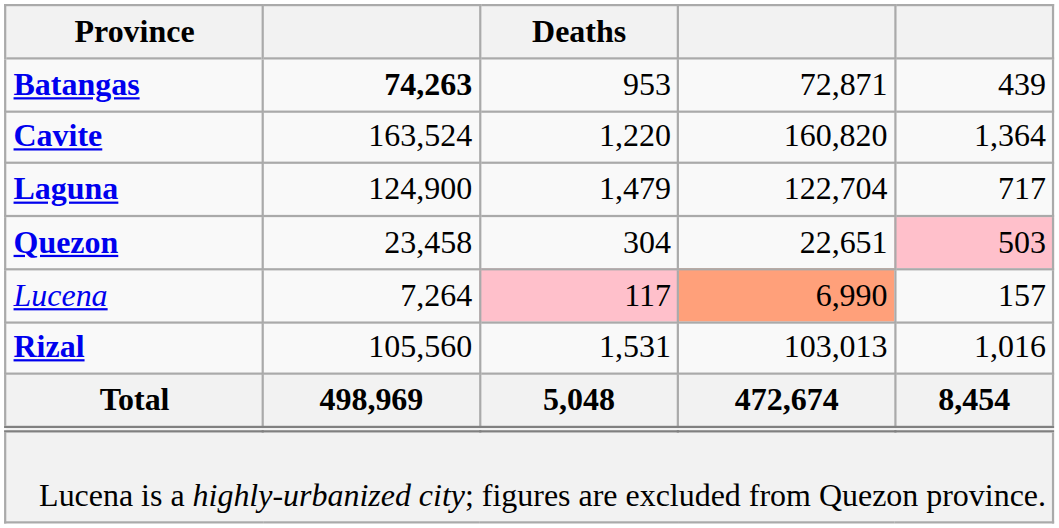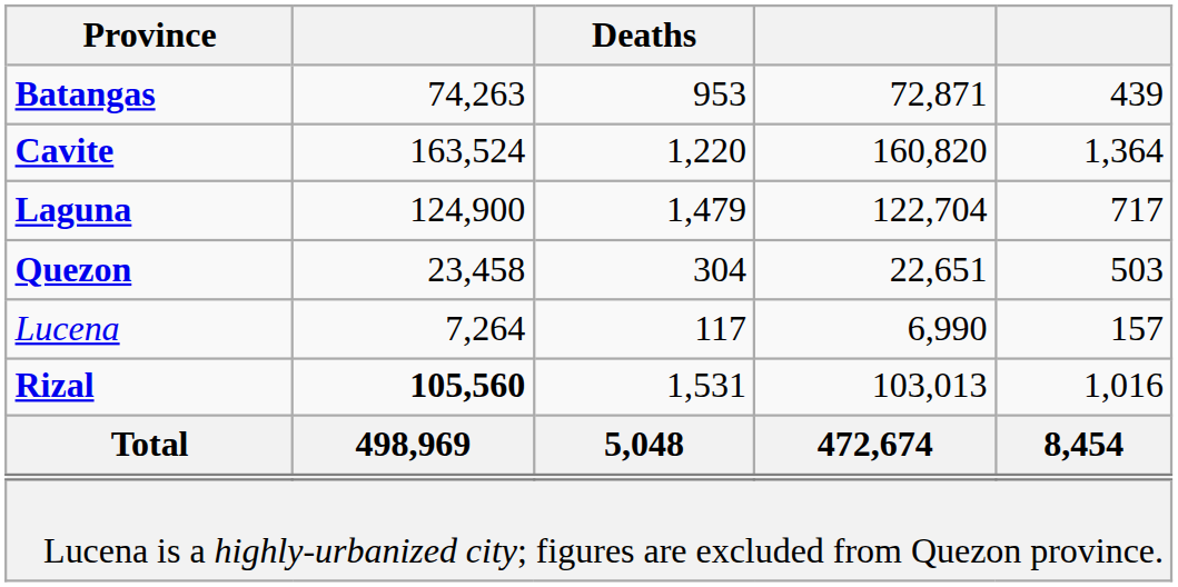Batangas | column 2: bold -> normal
Quezon | column 5: pink background -> no background
Lucena | Deaths: pink background -> no background
Lucena | column 4: lightsalmon background -> no background
Rizal | column 2: normal -> bold
